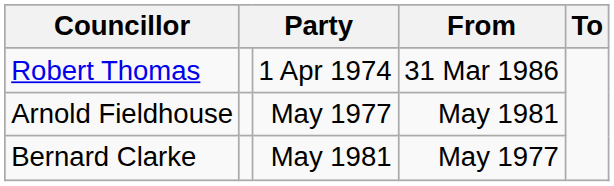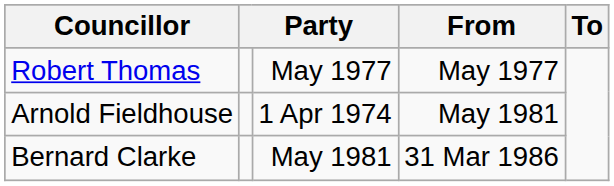Robert Thomas | column 3: 1 Apr 1974 -> May 1977
Robert Thomas | From: 31 Mar 1986 -> May 1977
Arnold Fieldhouse | column 3: May 1977 -> 1 Apr 1974
Bernard Clarke | From: May 1977 -> 31 Mar 1986
